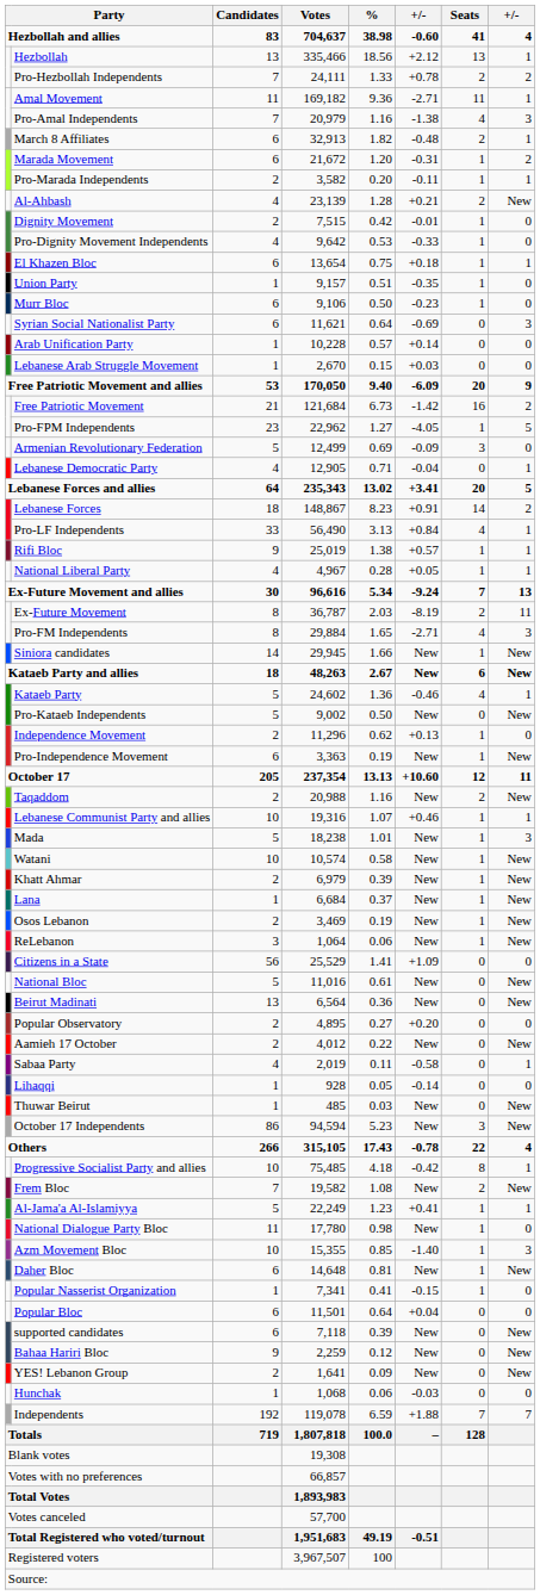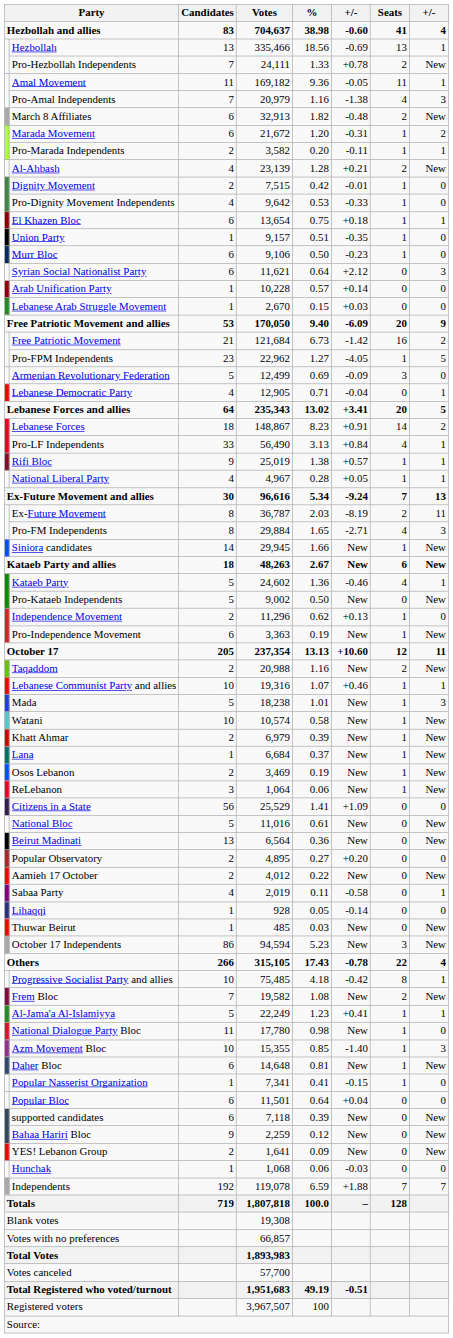Hezbollah | column 6: +2.12 -> -0.69
Pro-Hezbollah Independents | column 8: 2 -> New
Amal Movement | column 6: -2.71 -> -0.05
March 8 Affiliates | column 8: 1 -> New
Syrian Social Nationalist Party | column 6: -0.69 -> +2.12
